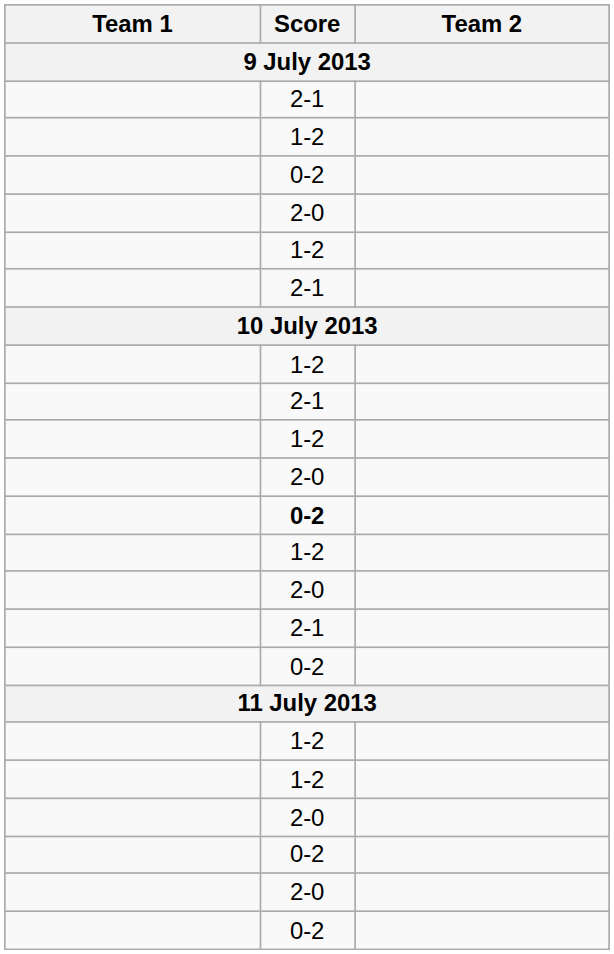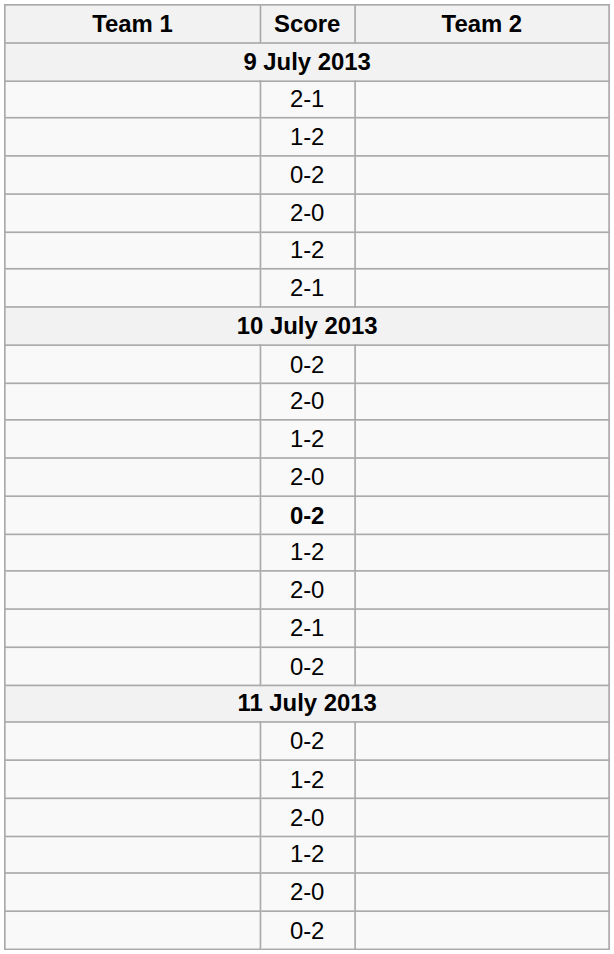row 10 | Score: 1-2 -> 0-2
row 11 | Score: 2-1 -> 2-0
row 20 | Score: 1-2 -> 0-2
row 23 | Score: 0-2 -> 1-2
